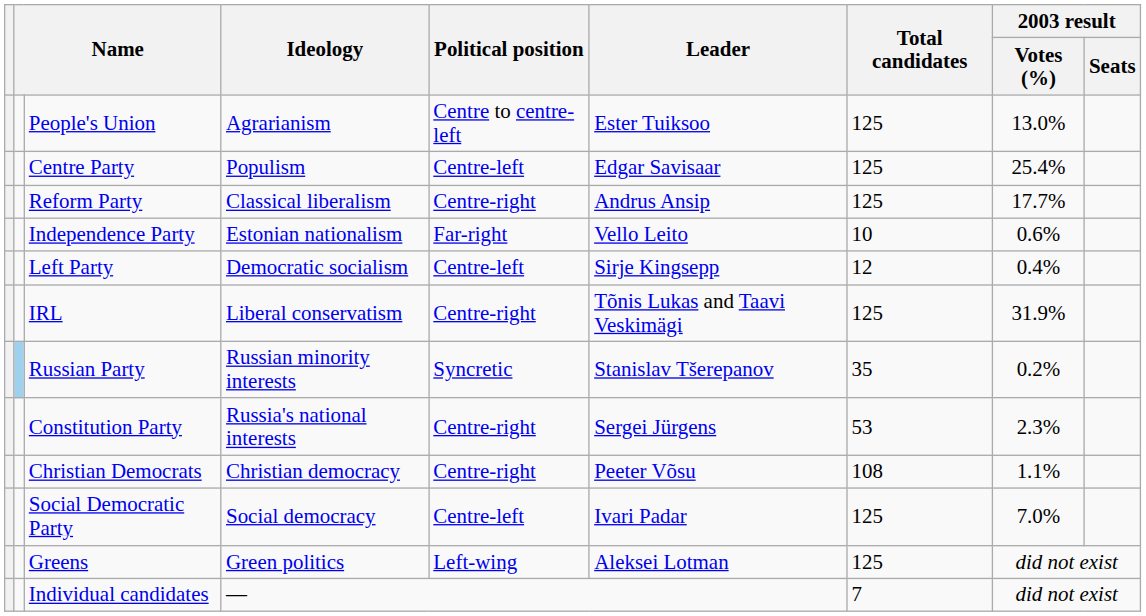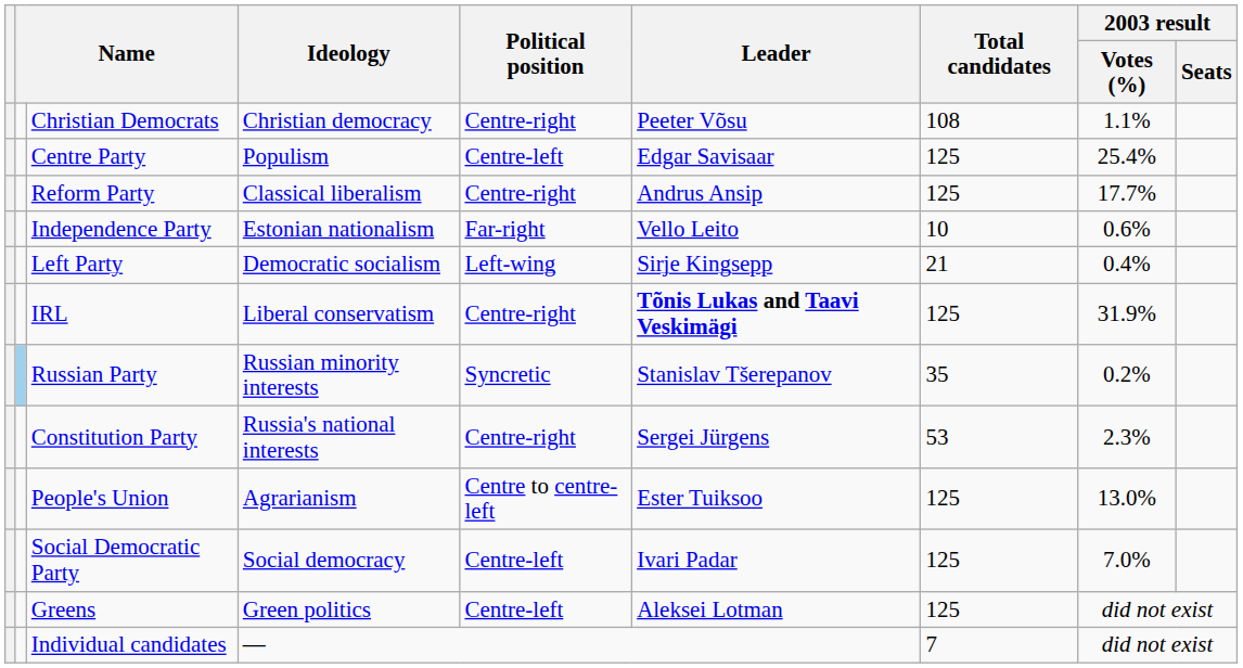rows swapped: Christian Democrats <-> People's Union
Left Party | Political position: Centre-left -> Left-wing
Left Party | Total candidates: 12 -> 21
IRL | Leader: normal -> bold
Greens | Political position: Left-wing -> Centre-left
